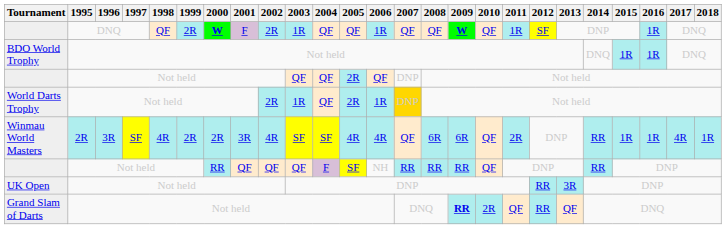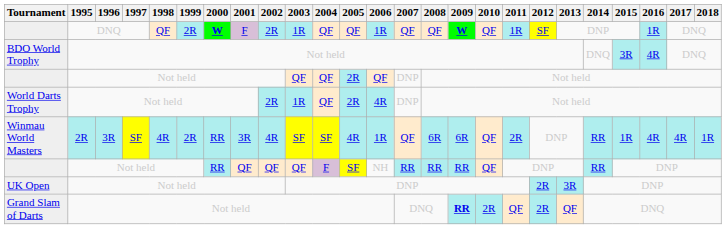BDO World Trophy | 2015: 1R -> 3R
BDO World Trophy | 2016: 1R -> 4R
World Darts Trophy | 2006: 1R -> 4R
World Darts Trophy | 2007: gold background -> no background
Winmau World Masters | 2000: 2R -> RR
Winmau World Masters | 2006: 4R -> 1R
Winmau World Masters | 2016: 1R -> 4R
UK Open | 2012: RR -> 2R
Grand Slam of Darts | 2012: RR -> 2R
